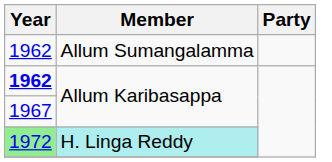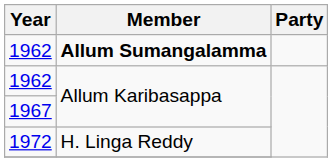1962 / Allum Sumangalamma | Member: normal -> bold
1962 / Allum Karibasappa | Year: bold -> normal
1972 | Year: lightgreen background -> no background
1972 | Member: paleturquoise background -> no background
